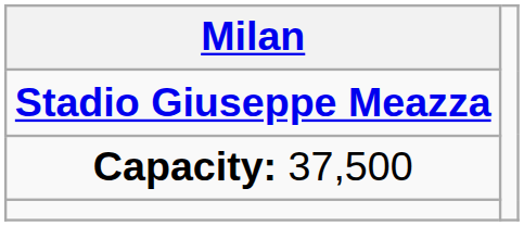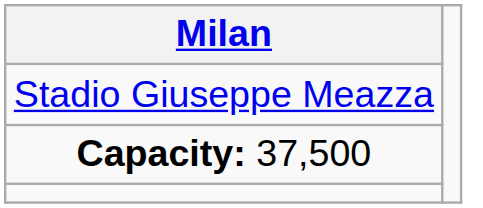Stadio Giuseppe Meazza | Milan: bold -> normal
